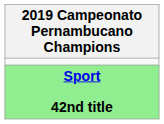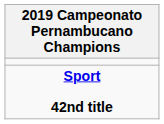row 3 | column 1: lightgreen background -> no background
